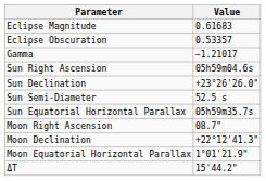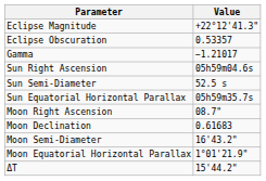Eclipse Magnitude | Value: 0.61683 -> +22°12'41.3"
- row: Sun Declination | +23°26'26.0"
Moon Declination | Value: +22°12'41.3" -> 0.61683
+ row: Moon Semi-Diameter | 16'43.2"
